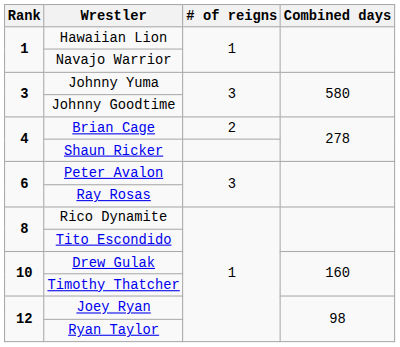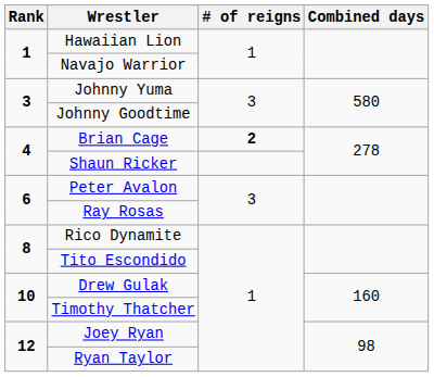Brian Cage | # of reigns: normal -> bold
